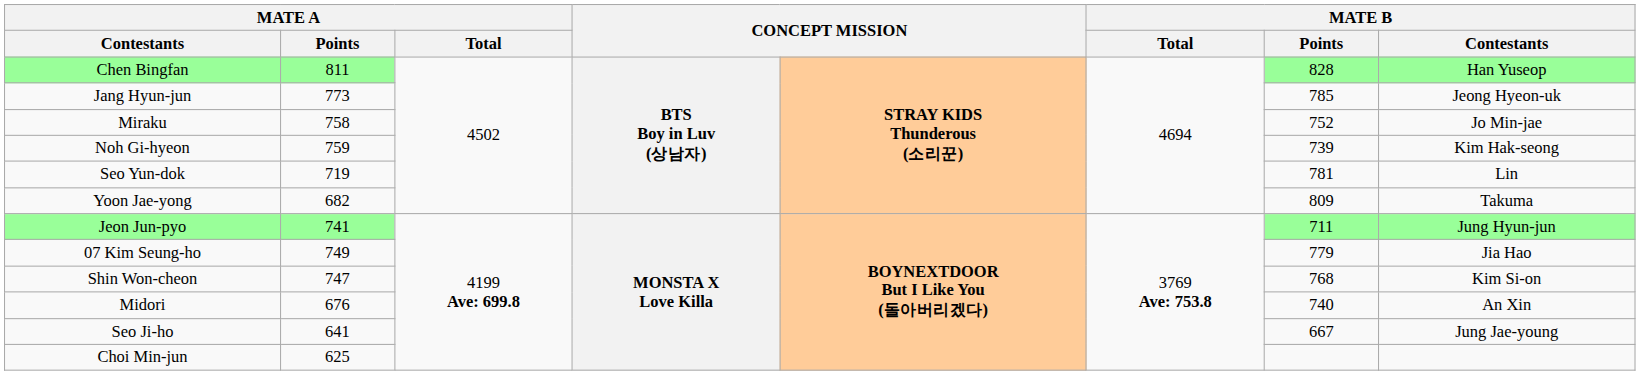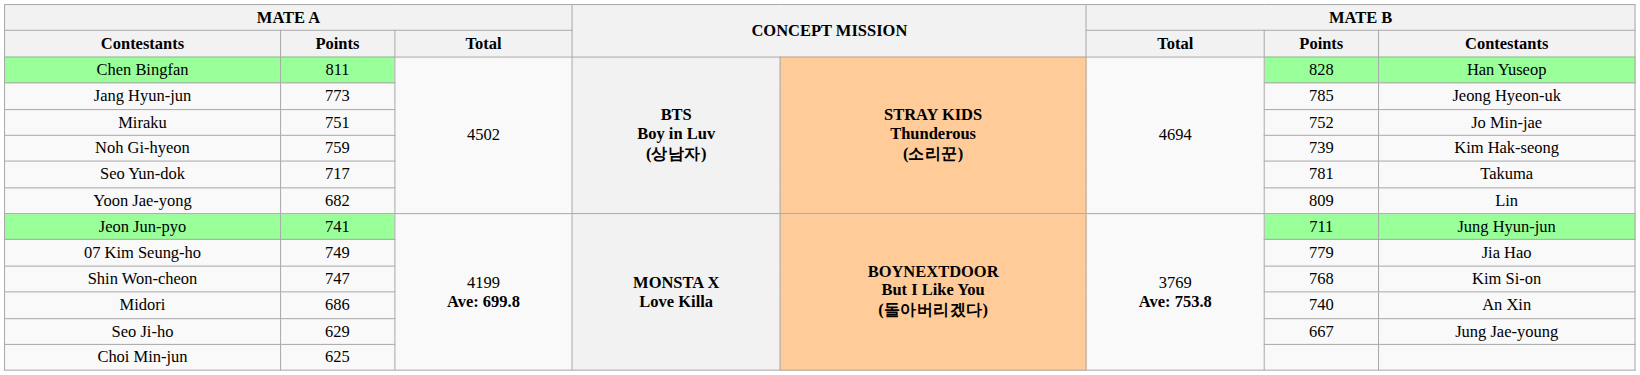Miraku | MATE A / Points: 758 -> 751
Seo Yun-dok | MATE A / Points: 719 -> 717
Seo Yun-dok | MATE B / Contestants: Lin -> Takuma
Yoon Jae-yong | MATE B / Contestants: Takuma -> Lin
Midori | MATE A / Points: 676 -> 686
Seo Ji-ho | MATE A / Points: 641 -> 629
